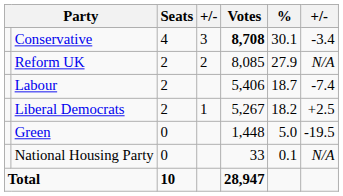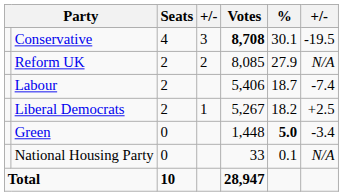Conservative | column 7: -3.4 -> -19.5
Green | %: normal -> bold
Green | column 7: -19.5 -> -3.4
